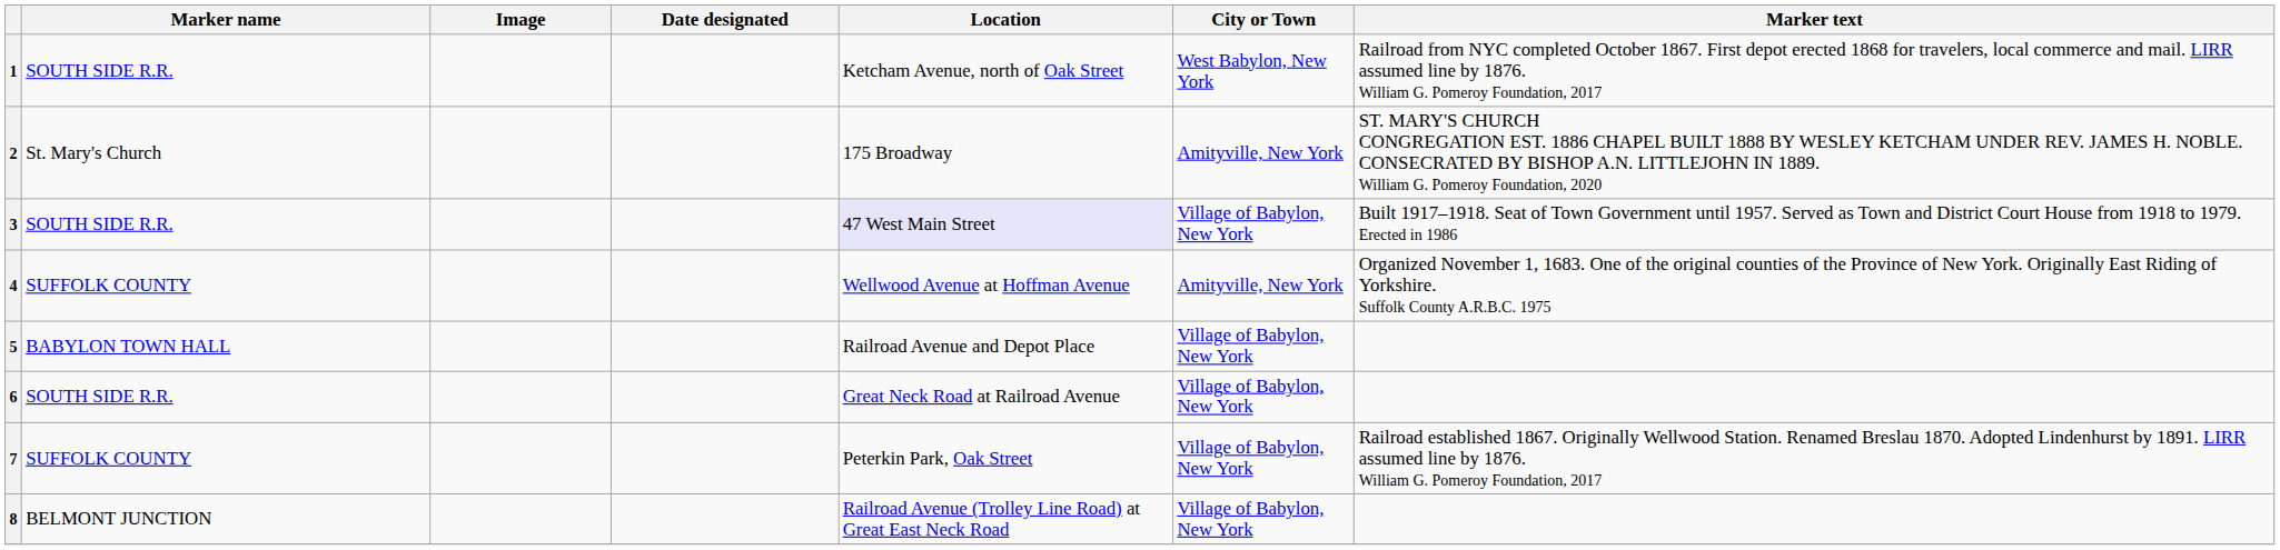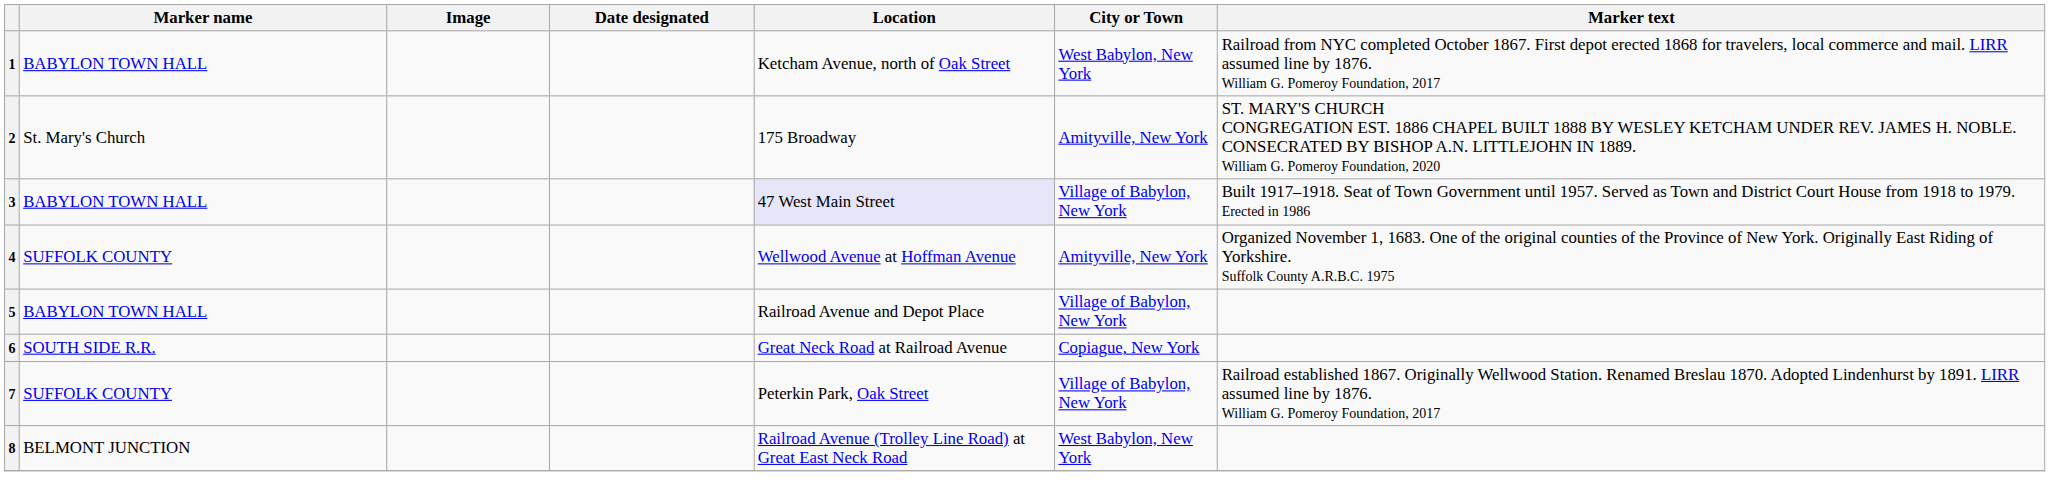1 | Marker name: SOUTH SIDE R.R. -> BABYLON TOWN HALL
3 | Marker name: SOUTH SIDE R.R. -> BABYLON TOWN HALL
6 | City or Town: Village of Babylon, New York -> Copiague, New York
8 | City or Town: Village of Babylon, New York -> West Babylon, New York
